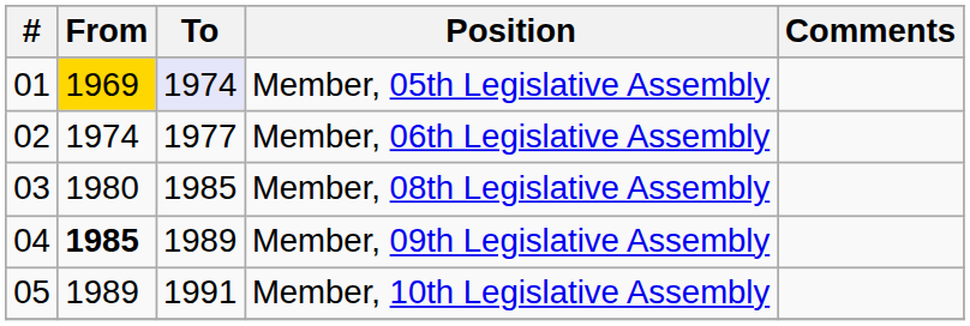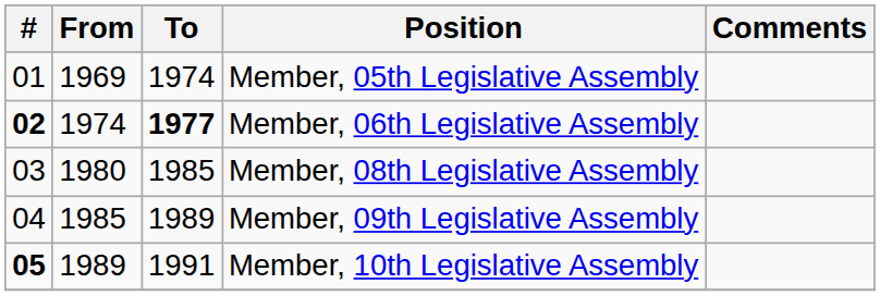Member, 05th Legislative Assembly | From: gold background -> no background
Member, 05th Legislative Assembly | To: lavender background -> no background
Member, 06th Legislative Assembly | #: normal -> bold
Member, 06th Legislative Assembly | To: normal -> bold
Member, 09th Legislative Assembly | From: bold -> normal
Member, 10th Legislative Assembly | #: normal -> bold
